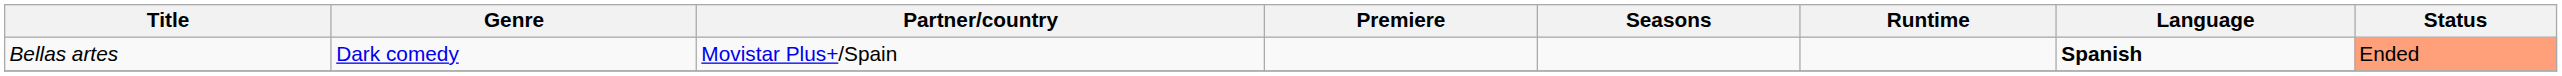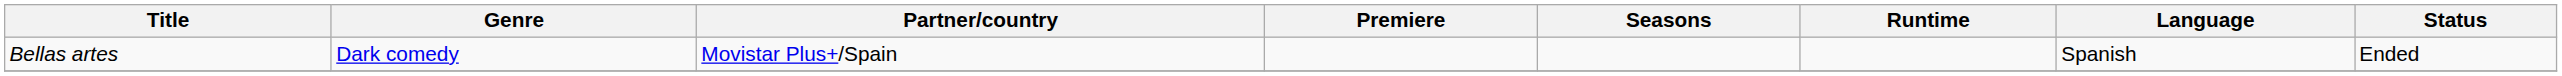Bellas artes | Language: bold -> normal
Bellas artes | Status: lightsalmon background -> no background
